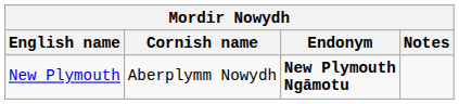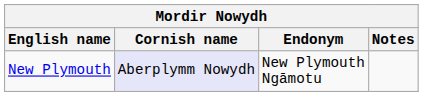New Plymouth | Cornish name: no background -> lavender background
New Plymouth | Endonym: bold -> normal
